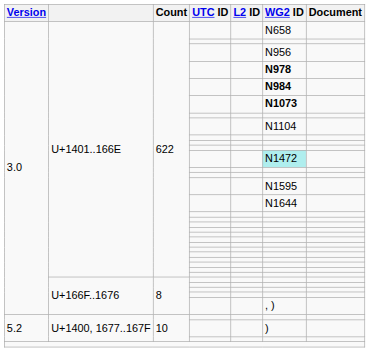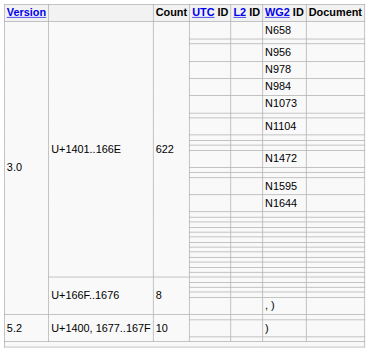row 5 | WG2 ID: bold -> normal
row 6 | WG2 ID: bold -> normal
row 7 | WG2 ID: bold -> normal
row 13 | WG2 ID: paleturquoise background -> no background
